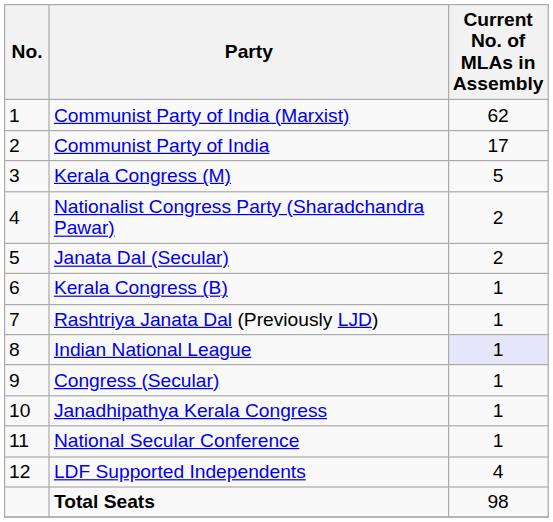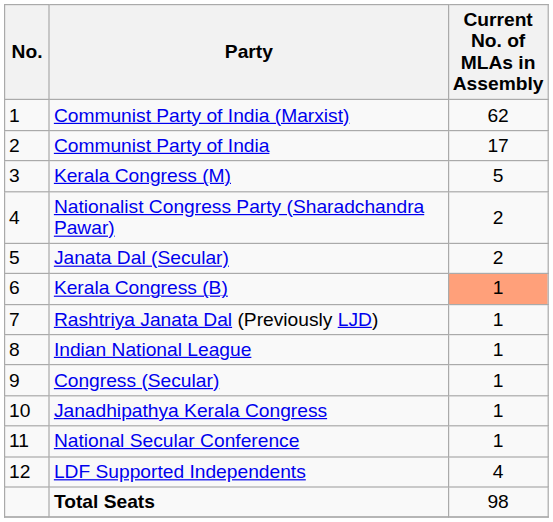Kerala Congress (B) | Current No. of MLAs in Assembly: no background -> lightsalmon background
Indian National League | Current No. of MLAs in Assembly: lavender background -> no background
